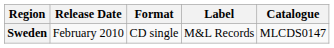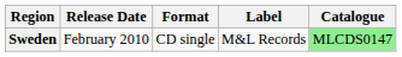Sweden | Catalogue: no background -> lightgreen background
